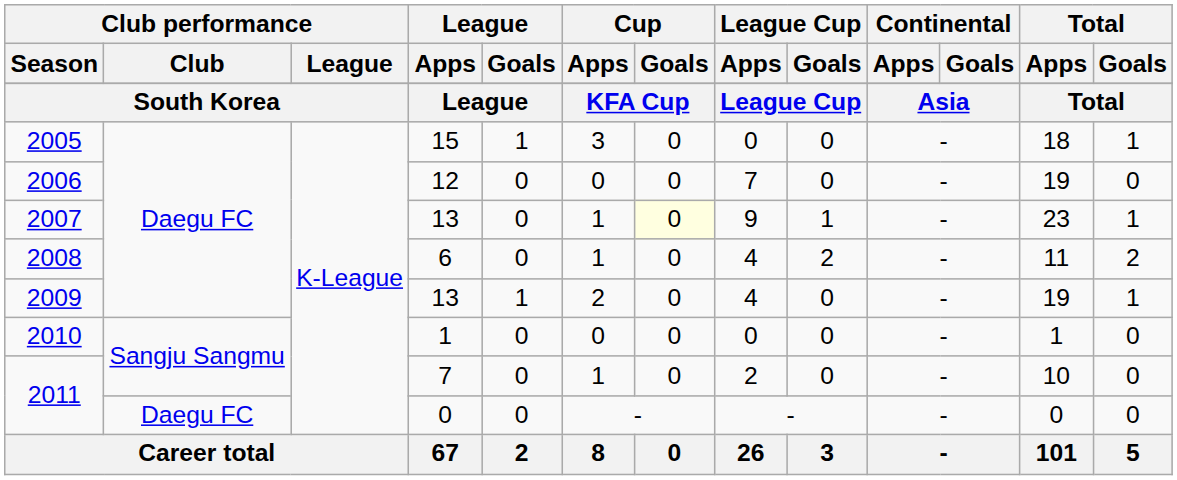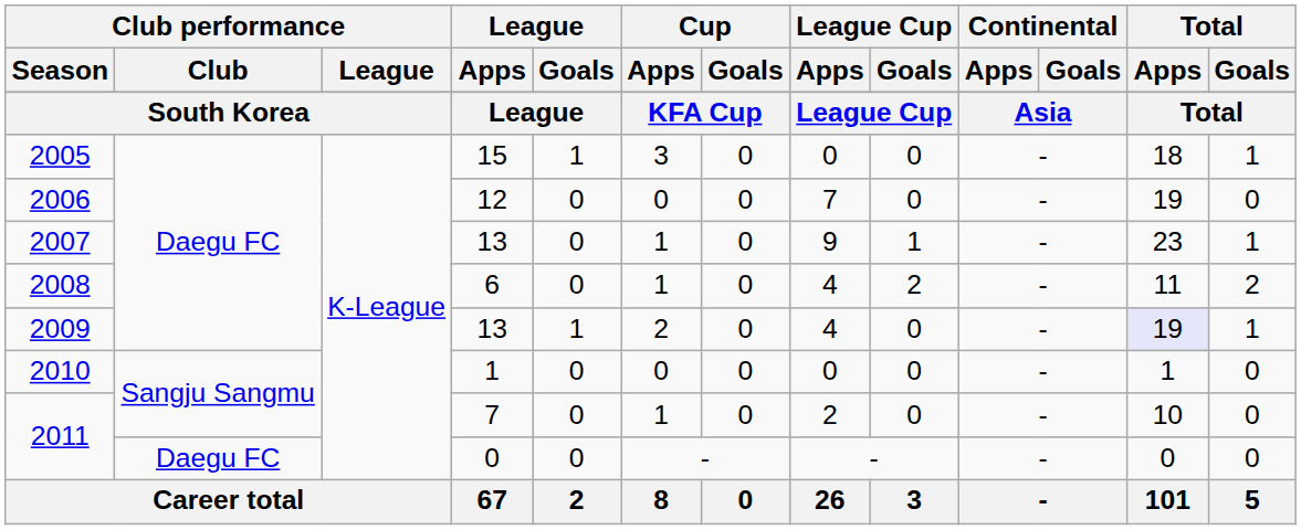2007 | Cup / Goals: lightyellow background -> no background
2009 | Total / Apps: no background -> lavender background
